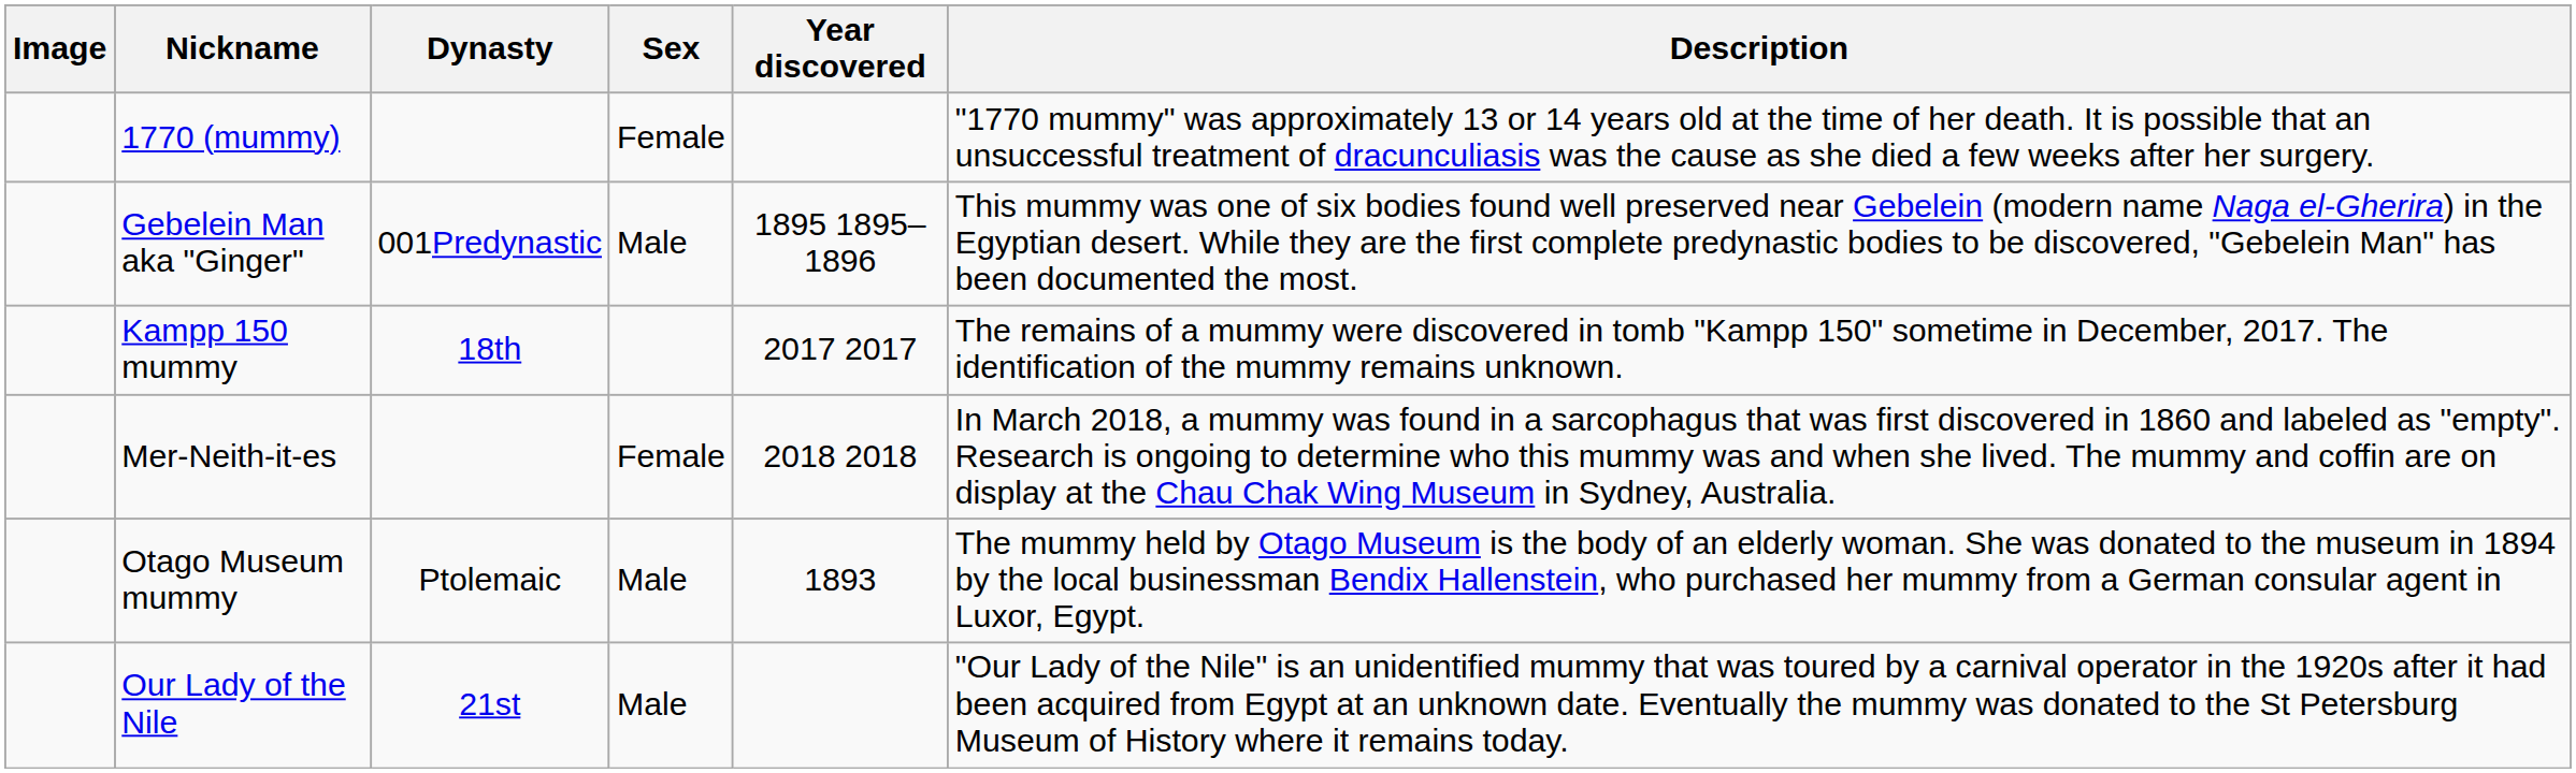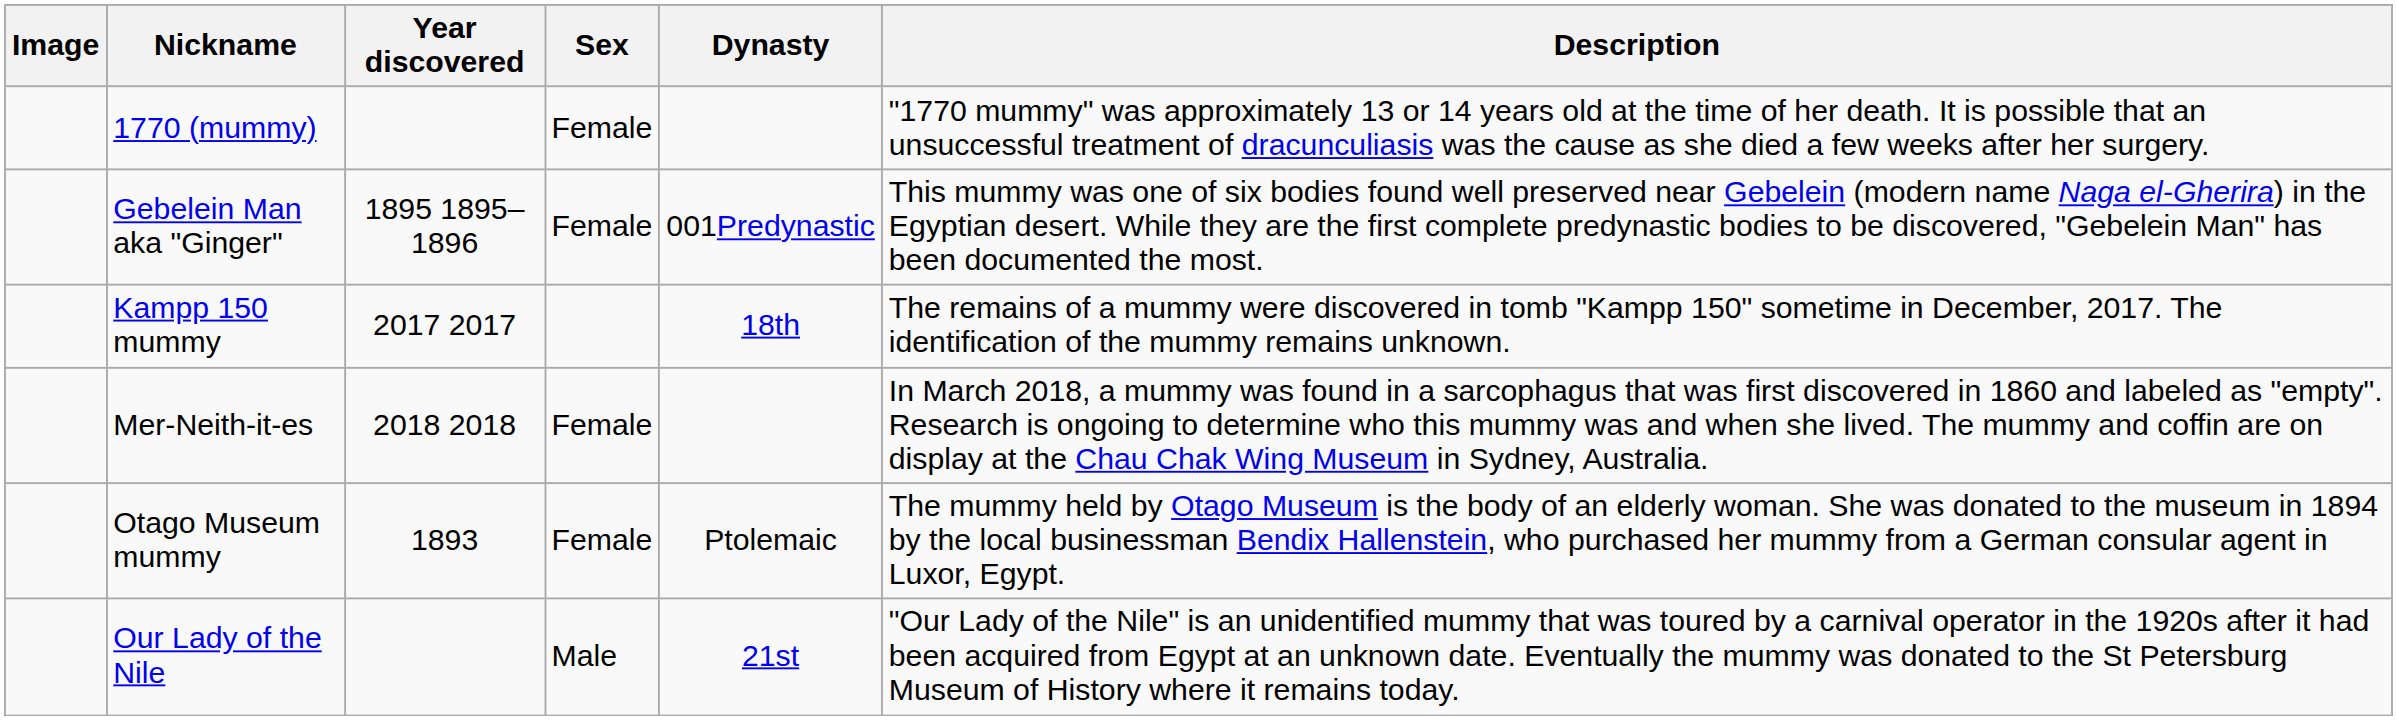columns swapped: Dynasty <-> Year discovered
Gebelein Man aka "Ginger" | Sex: Male -> Female
Otago Museum mummy | Sex: Male -> Female
